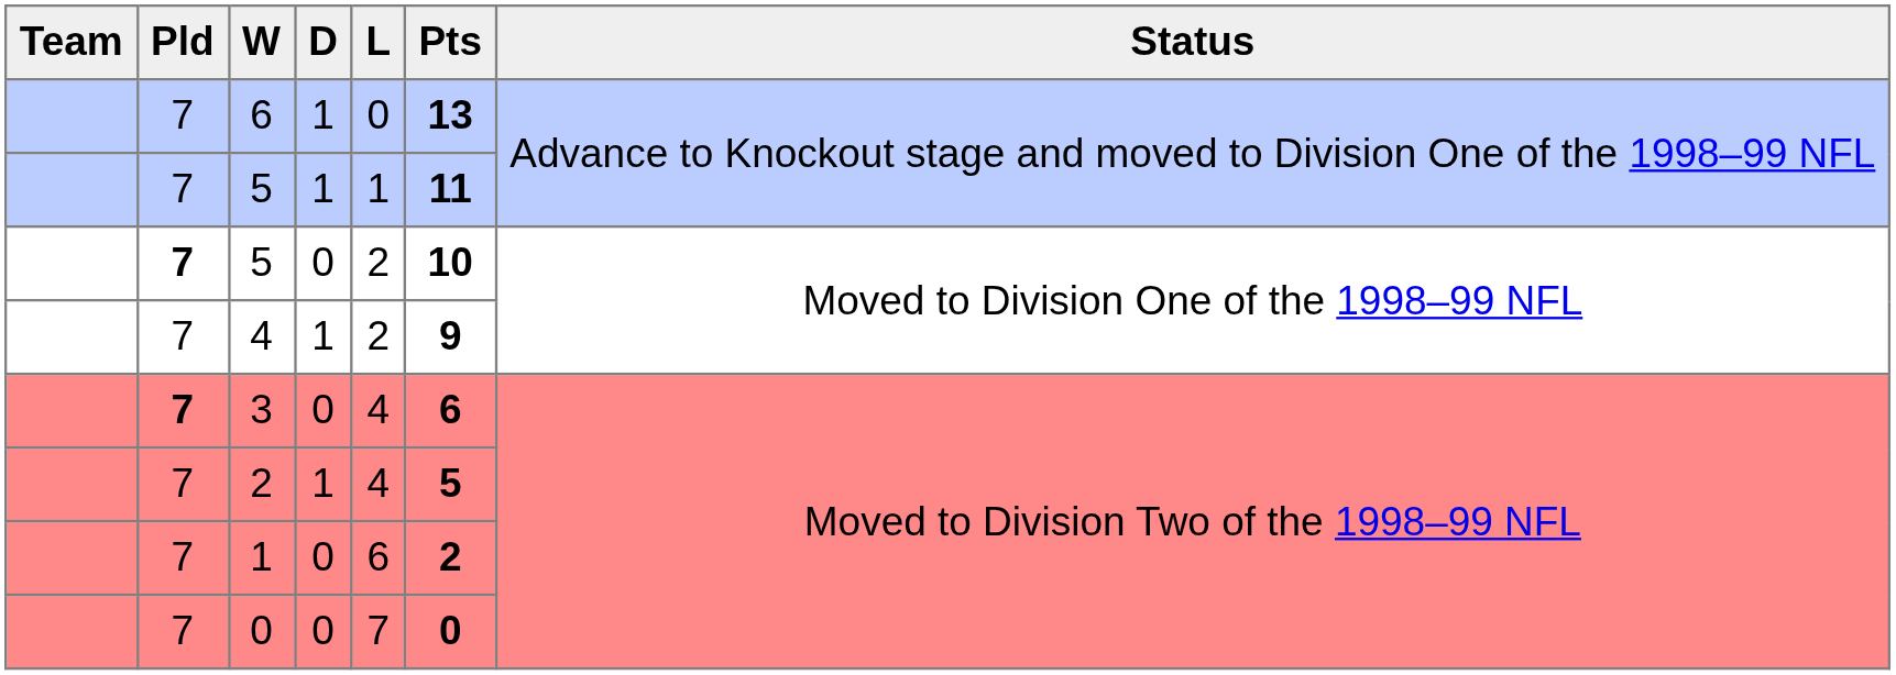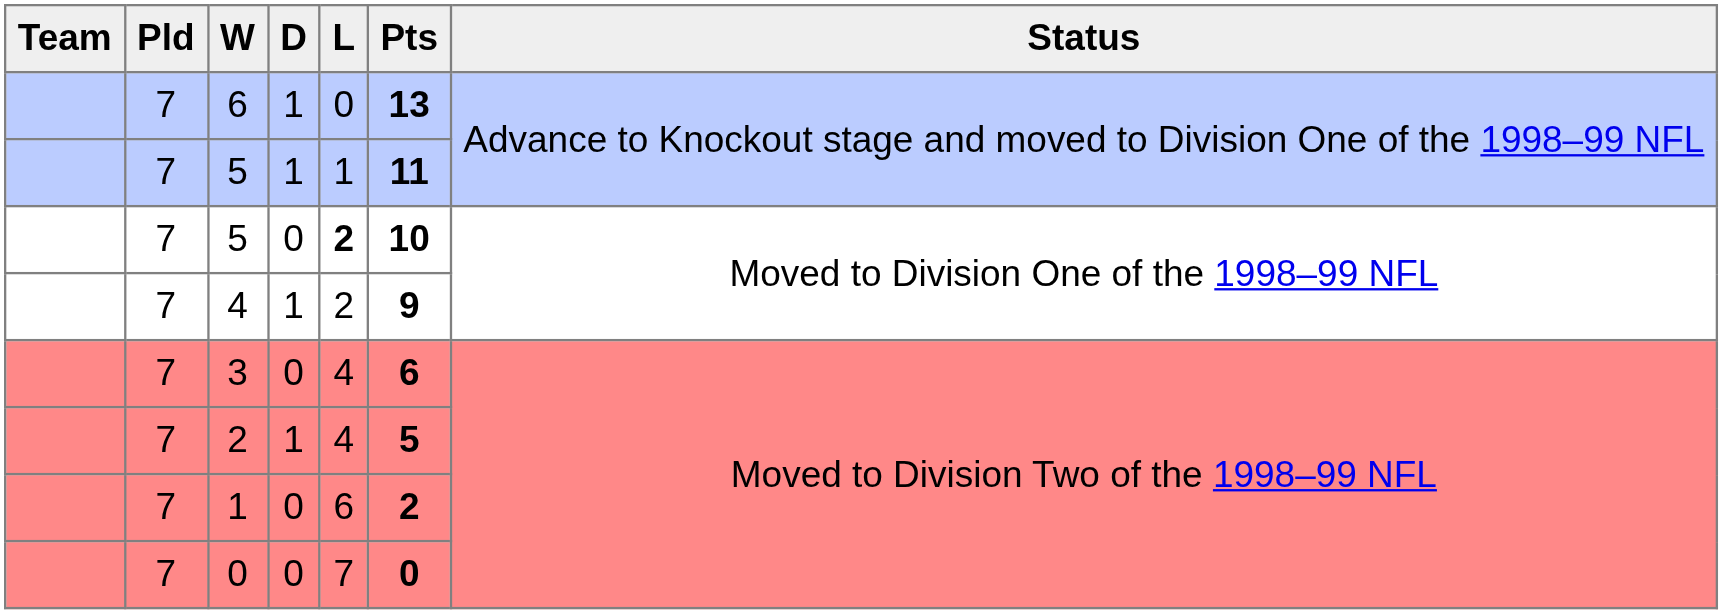5 / 0 | Pld: bold -> normal
5 / 0 | L: normal -> bold
3 | Pld: bold -> normal
